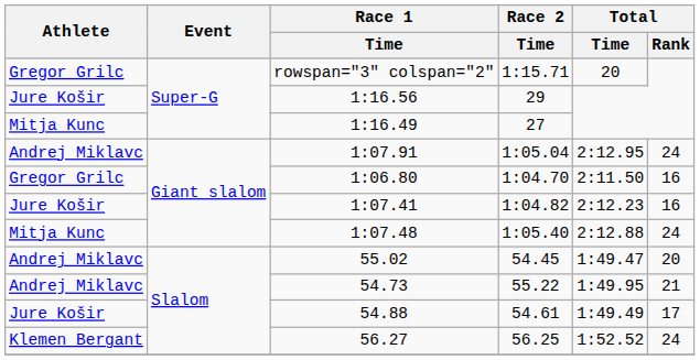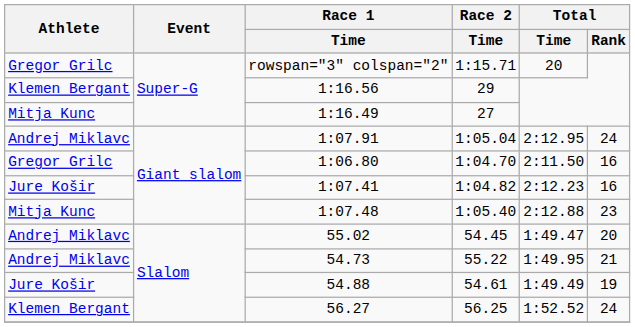1:16.56 | Athlete: Jure Košir -> Klemen Bergant
1:07.48 | Total / Rank: 24 -> 23
54.88 | Total / Rank: 17 -> 19
